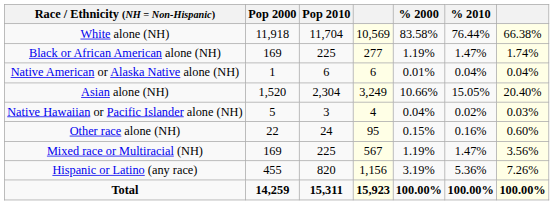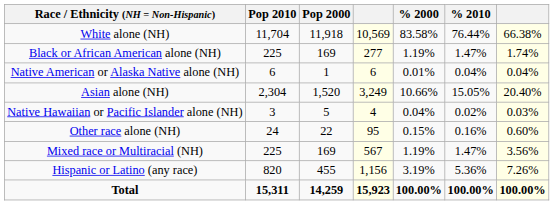columns swapped: Pop 2000 <-> Pop 2010
